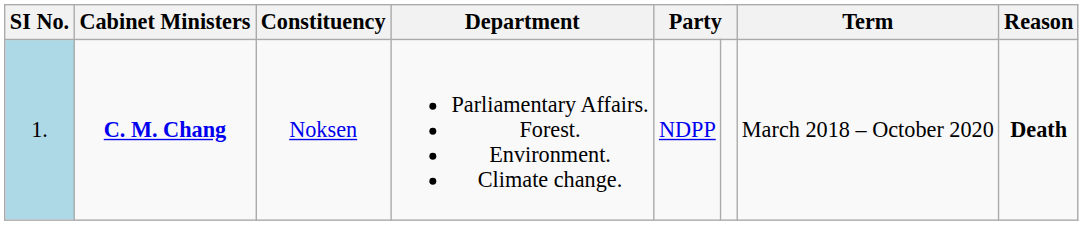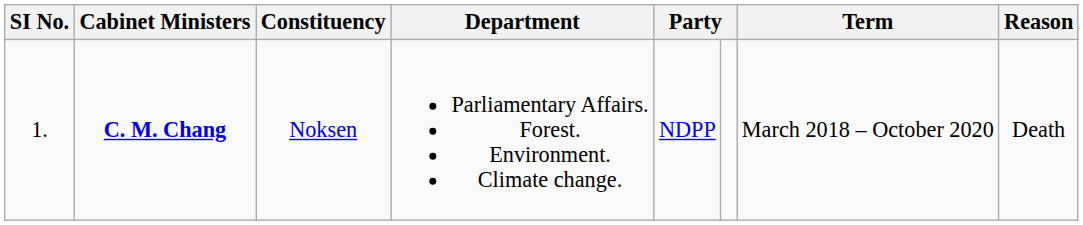C. M. Chang | SI No.: lightblue background -> no background
C. M. Chang | Reason: bold -> normal
